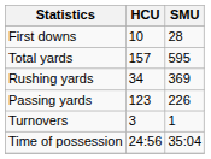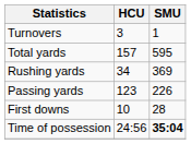rows swapped: First downs <-> Turnovers
Time of possession | SMU: normal -> bold
